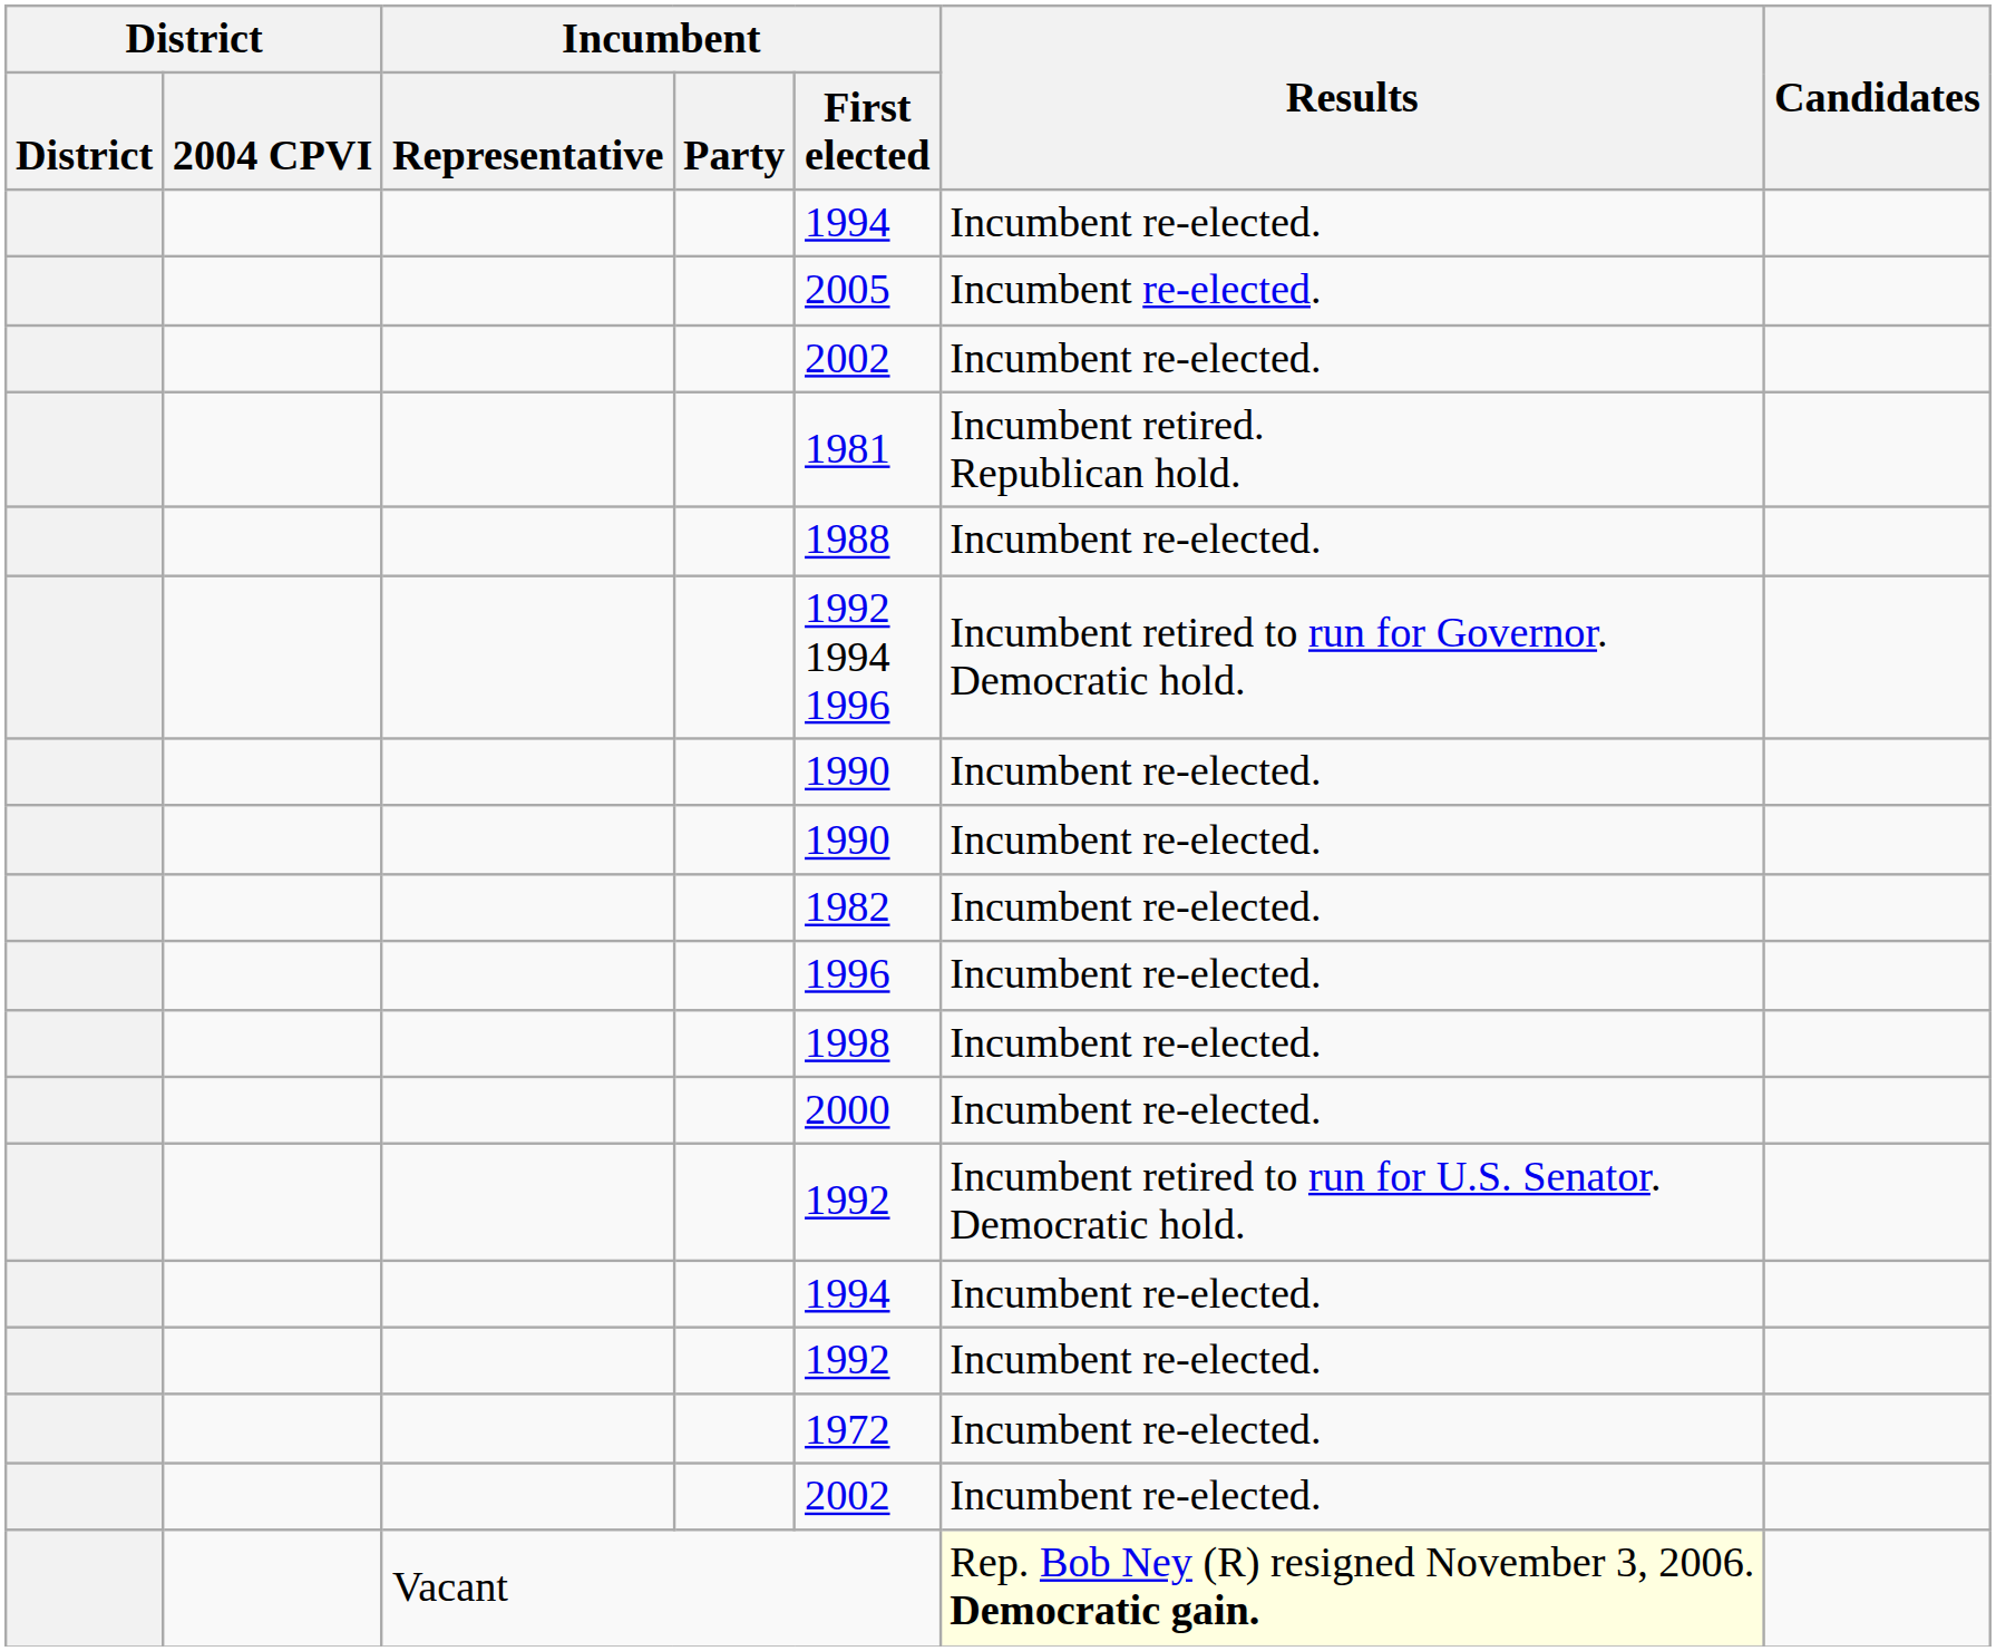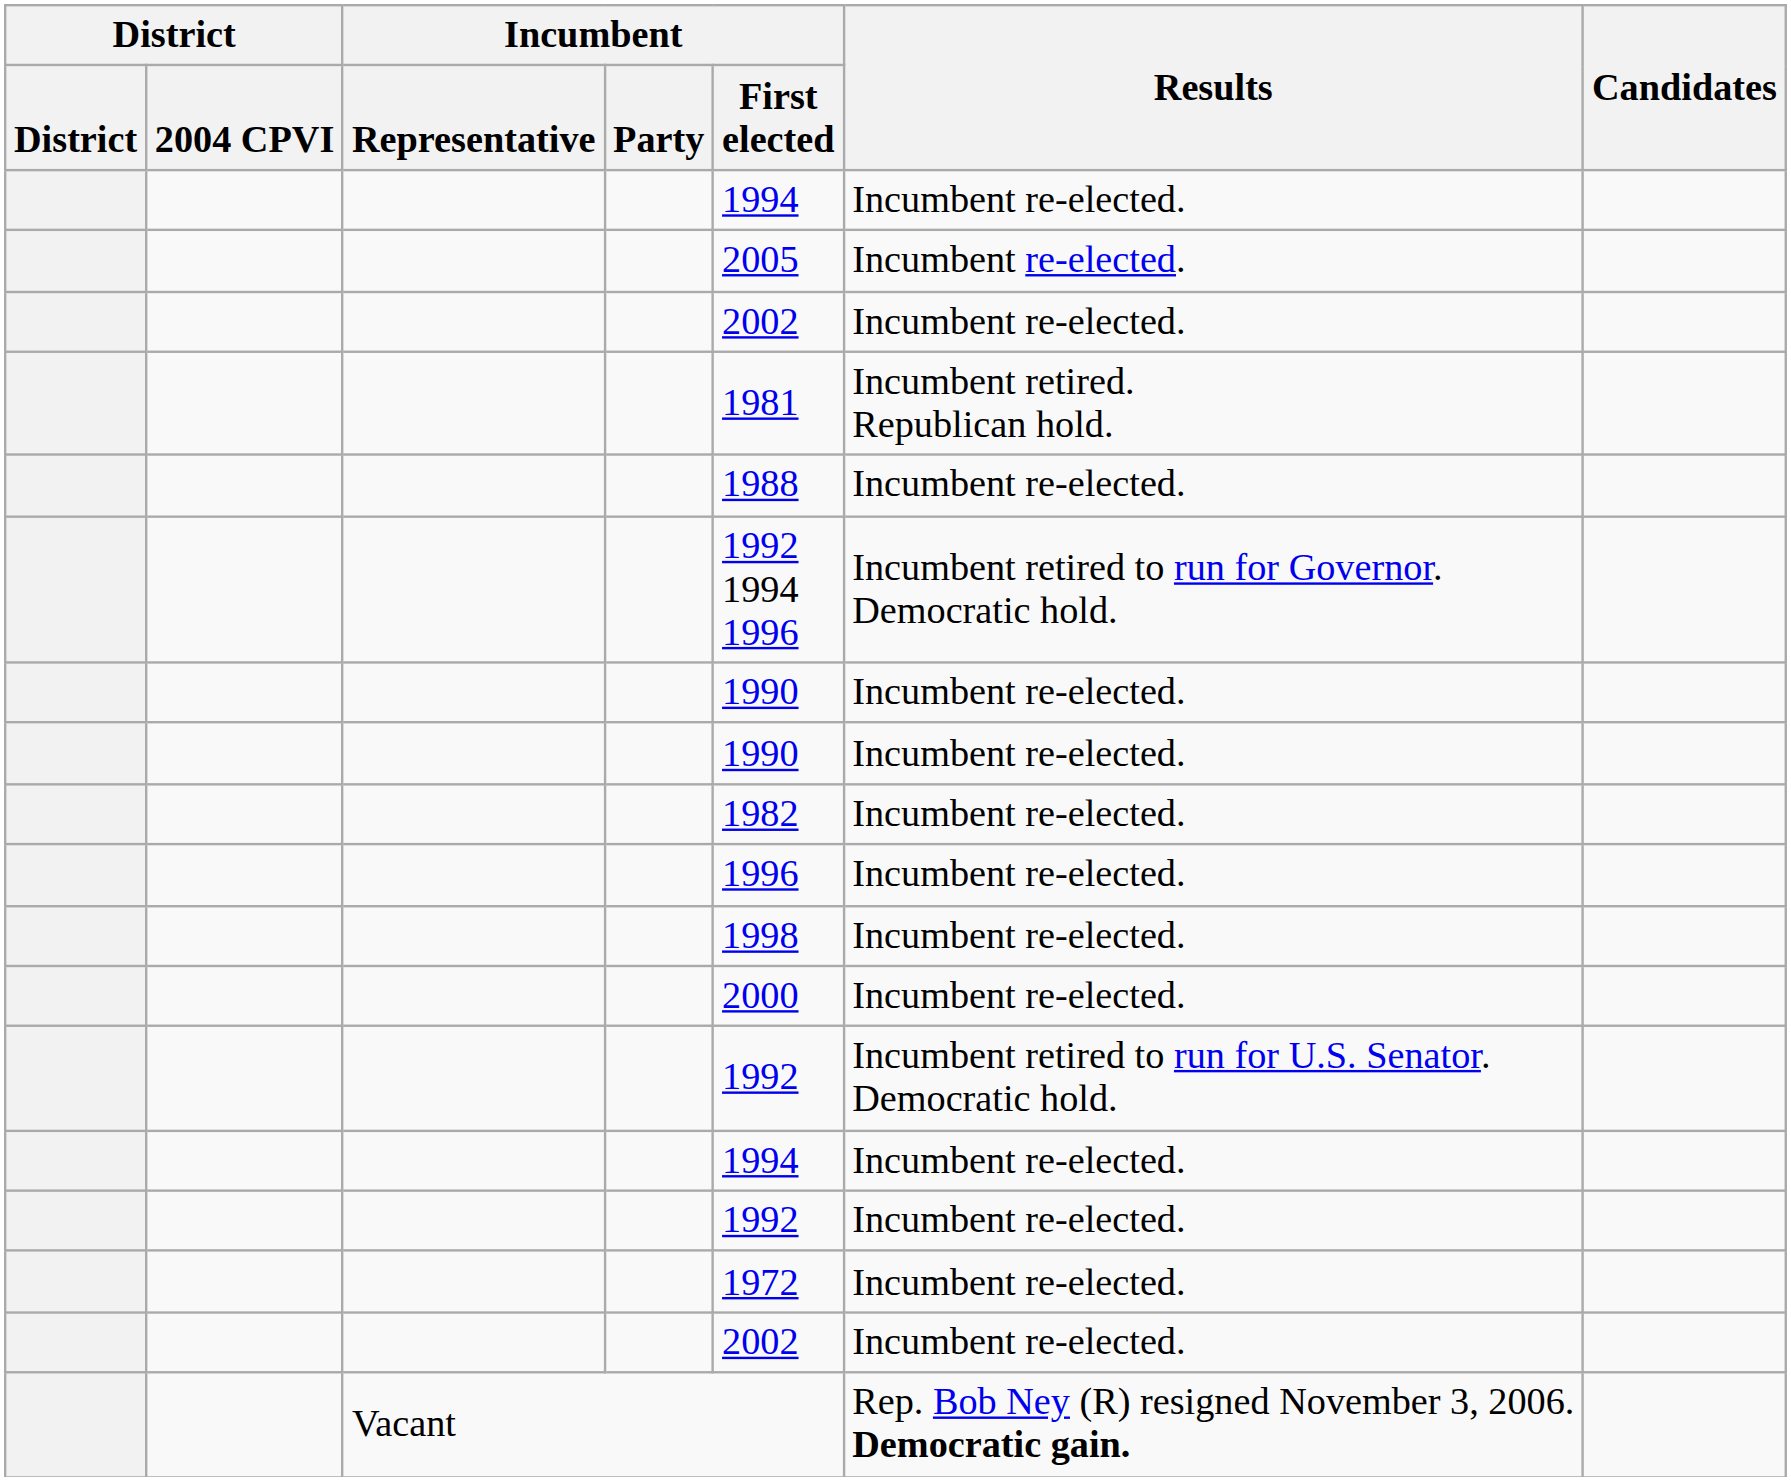Vacant | Results: lightyellow background -> no background
